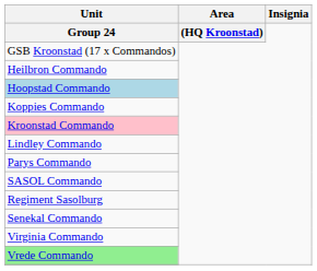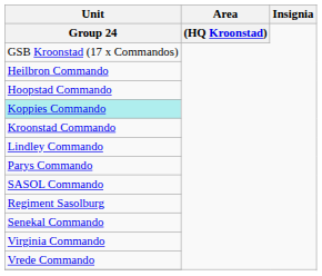Hoopstad Commando | Unit / Group 24: lightblue background -> no background
Koppies Commando | Unit / Group 24: no background -> paleturquoise background
Kroonstad Commando | Unit / Group 24: pink background -> no background
Vrede Commando | Unit / Group 24: lightgreen background -> no background
